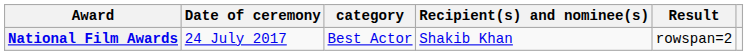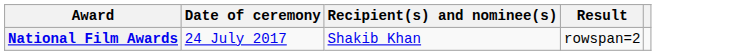- column: category | Best Actor
